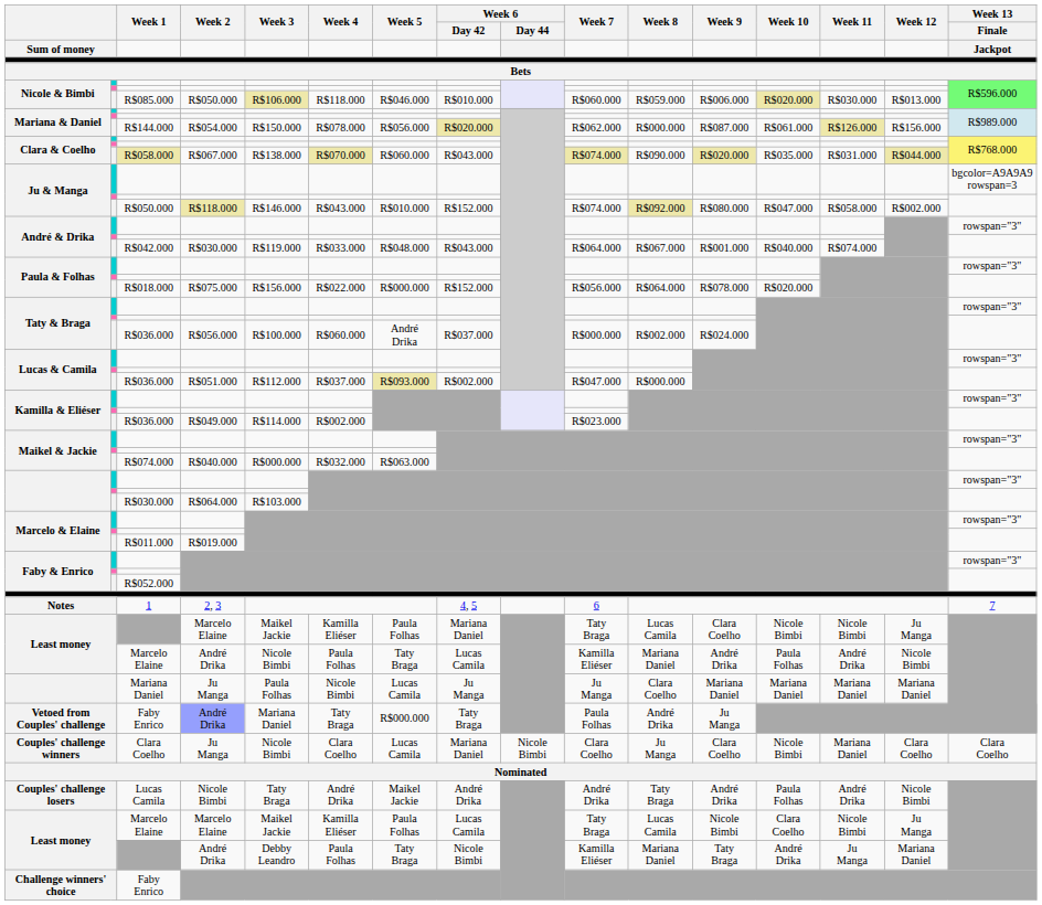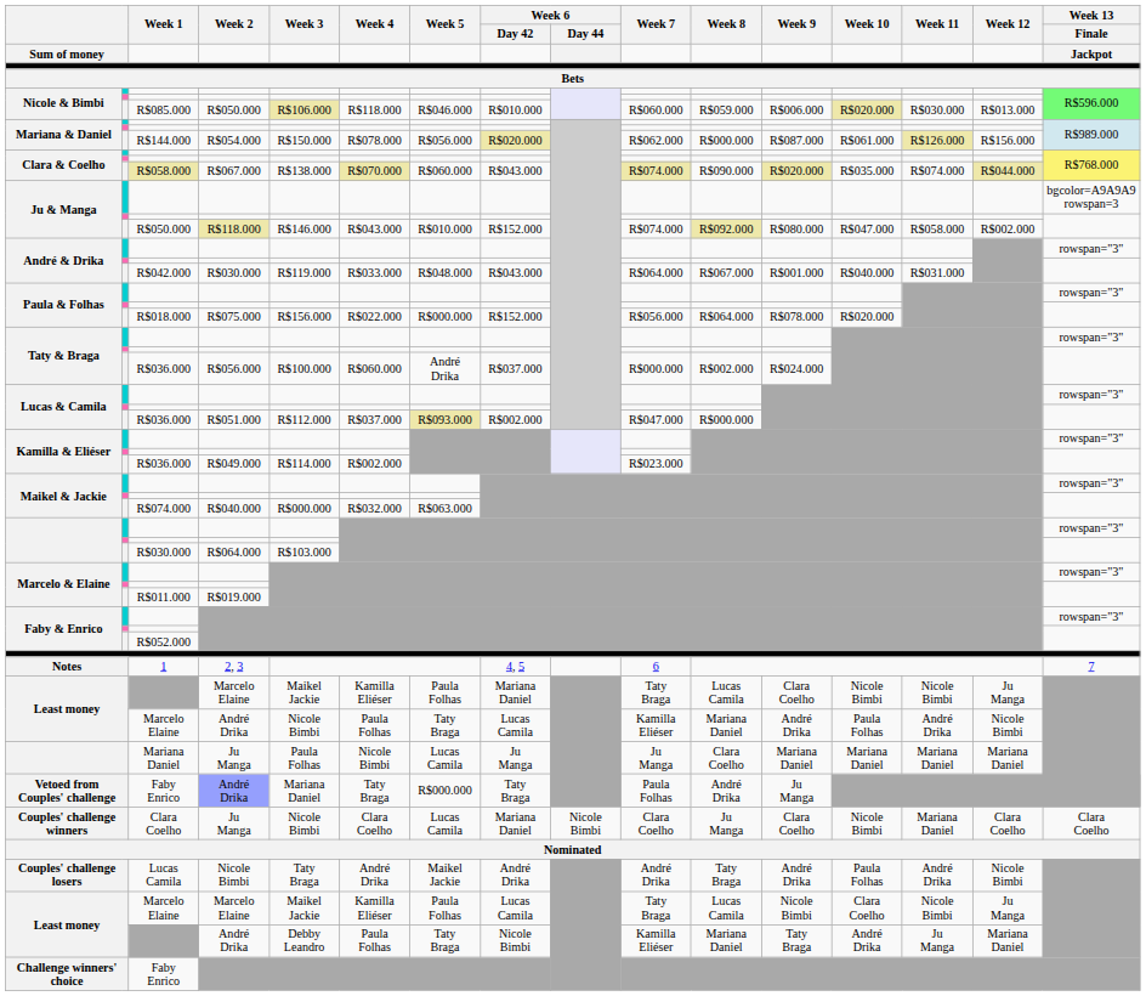Clara & Coelho / R$058.000 | Week 11: R$031.000 -> R$074.000
André & Drika / R$042.000 | Week 11: R$074.000 -> R$031.000
